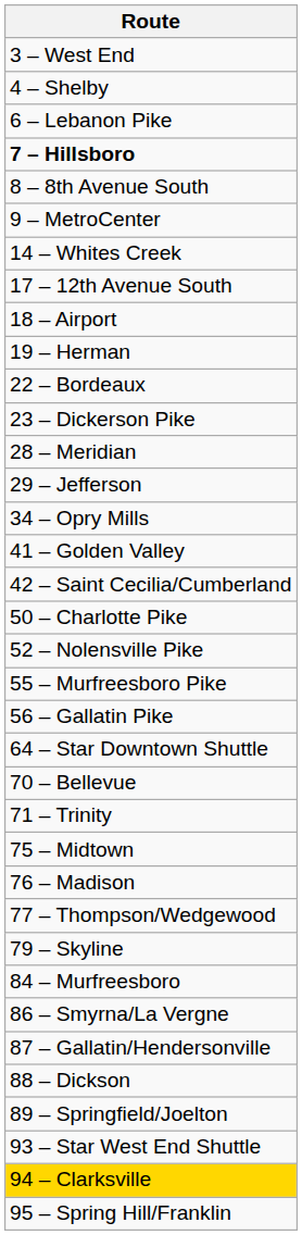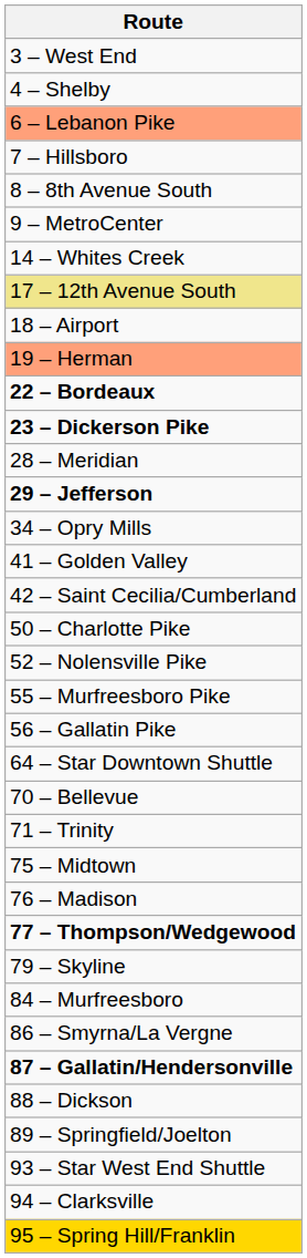row 4 | column 1: no background -> lightsalmon background
row 5 | column 1: bold -> normal
row 9 | column 1: no background -> khaki background
row 11 | column 1: no background -> lightsalmon background
row 12 | column 1: normal -> bold
row 13 | column 1: normal -> bold
row 15 | column 1: normal -> bold
row 28 | column 1: normal -> bold
row 32 | column 1: normal -> bold
row 36 | column 1: gold background -> no background
row 37 | column 1: no background -> gold background
